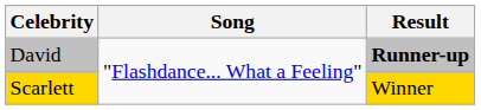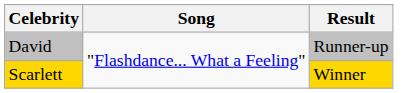David | Result: bold -> normal
